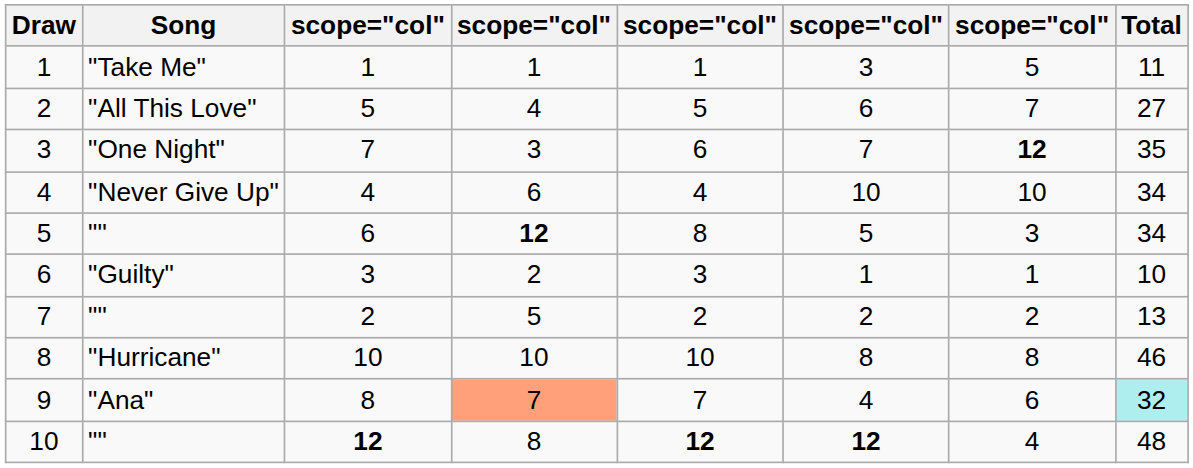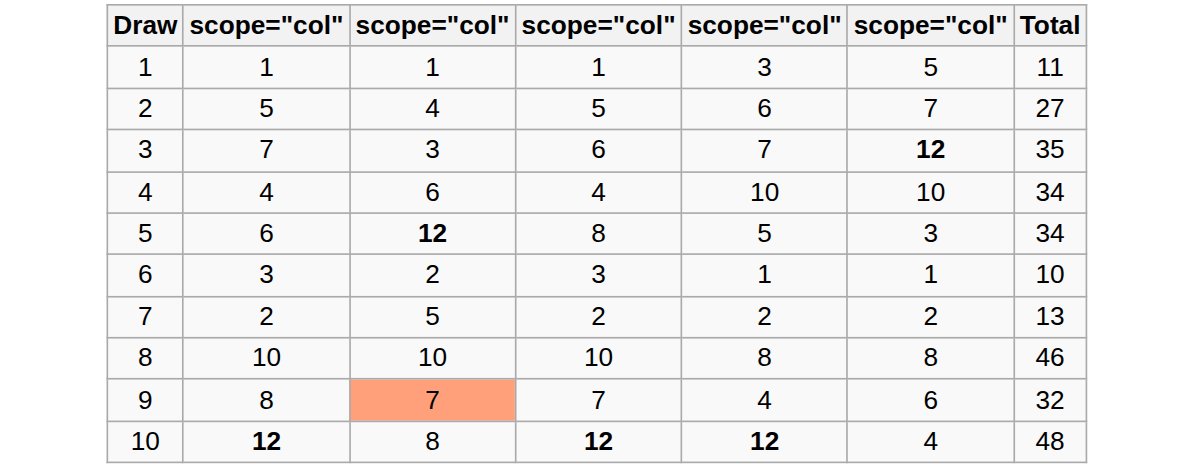- column: Song | "Take Me" | "All This Love" | "One Night" | "Never Give Up" | "" | "Guilty" | "" | "Hurricane" | "Ana" | ""
9 | Total: paleturquoise background -> no background
